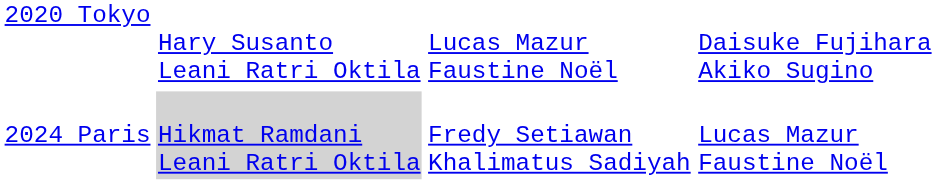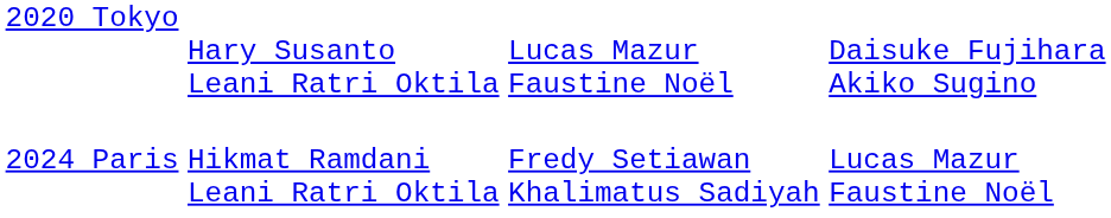2024 Paris | column 2: lightgrey background -> no background
